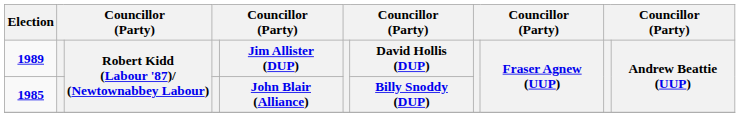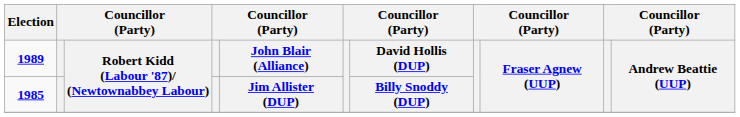1989 | column 5: Jim Allister (DUP) -> John Blair (Alliance)
1985 | column 5: John Blair (Alliance) -> Jim Allister (DUP)
